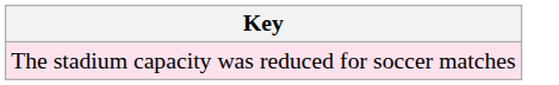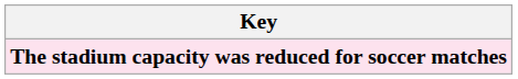row 2 | column 1: normal -> bold
